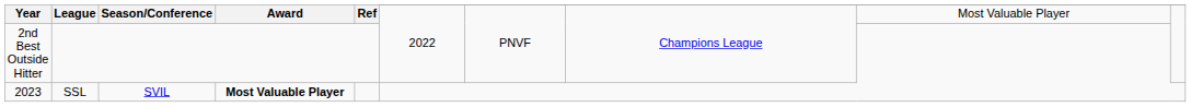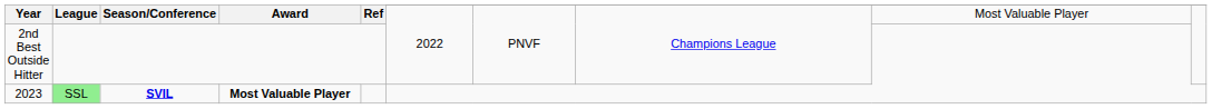2023 | League: no background -> lightgreen background
2023 | Season/Conference: normal -> bold
